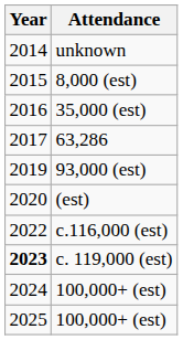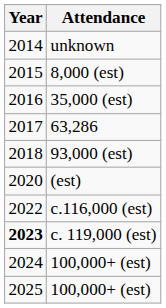row 6 | Year: 2019 -> 2018
